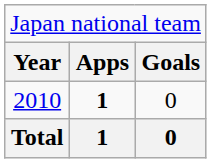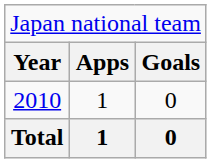2010 | column 2: bold -> normal
